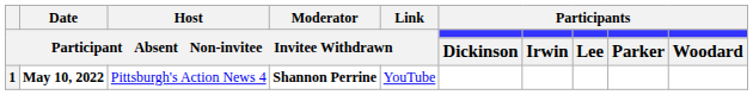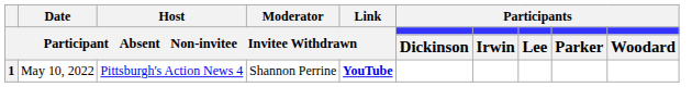1 | Date / Participant Absent Non-invitee Invitee Withdrawn: bold -> normal
1 | Moderator / Participant Absent Non-invitee Invitee Withdrawn: bold -> normal
1 | Link / Participant Absent Non-invitee Invitee Withdrawn: normal -> bold
